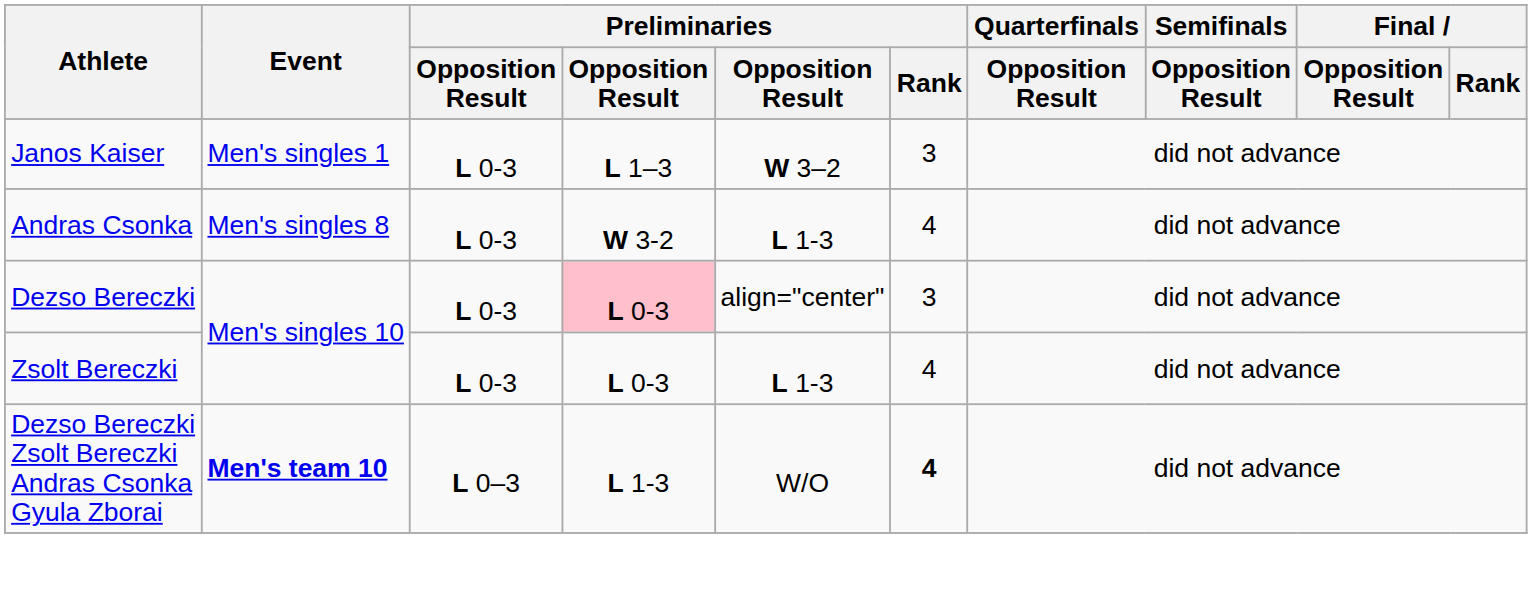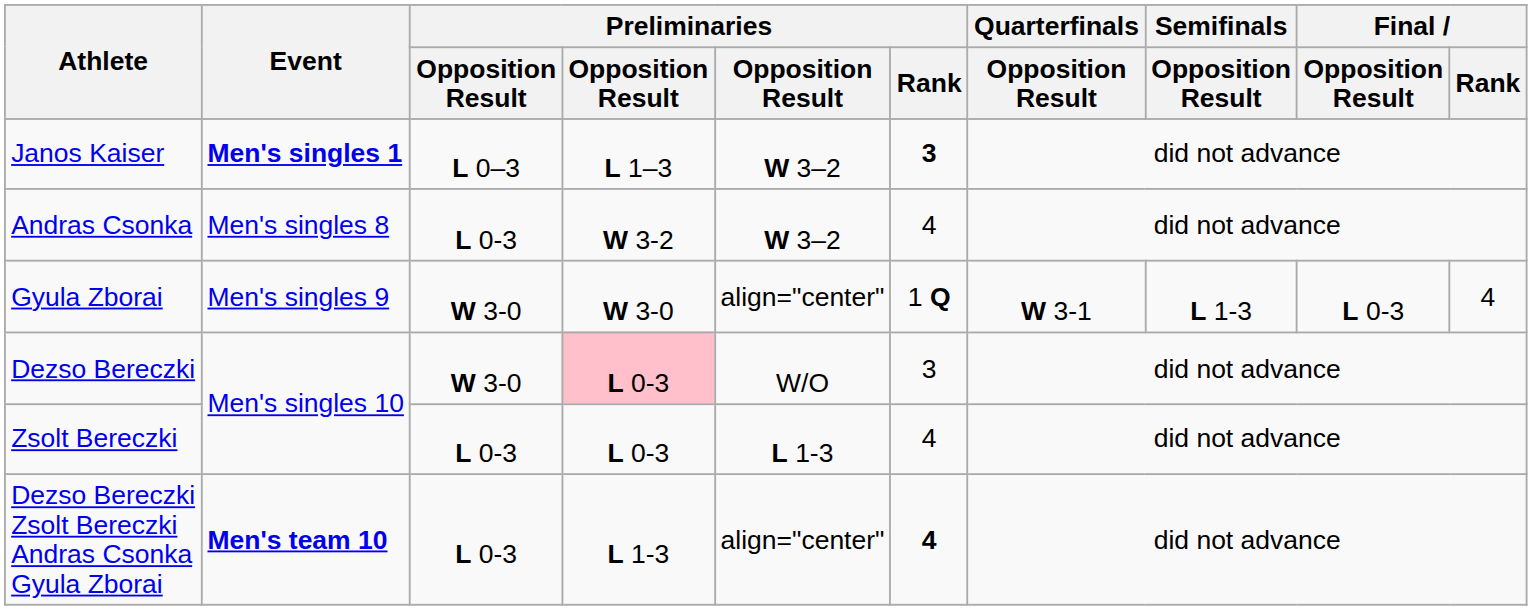Janos Kaiser | Event: normal -> bold
Janos Kaiser | column 3: L 0-3 -> L 0–3
Janos Kaiser | Preliminaries / Rank: normal -> bold
Andras Csonka | column 5: L 1-3 -> W 3–2
+ row: Gyula Zborai | Men's singles 9 | W 3-0 | W 3-0 | align="center" | 1 Q | W 3-1 | L 1-3 | L 0-3 | 4
Dezso Bereczki | column 3: L 0-3 -> W 3-0
Dezso Bereczki | column 5: align="center" -> W/O
Dezso Bereczki Zsolt Bereczki Andras Csonka Gyula Zborai | column 3: L 0–3 -> L 0-3
Dezso Bereczki Zsolt Bereczki Andras Csonka Gyula Zborai | column 5: W/O -> align="center"
